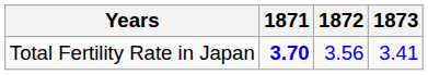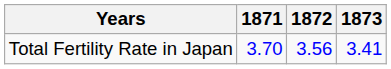row 2 | 1871: bold -> normal
